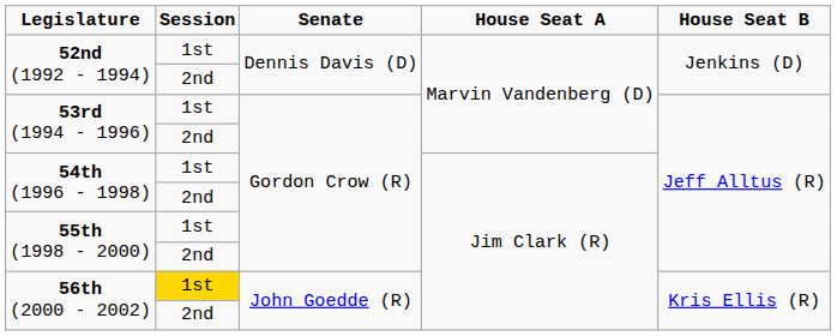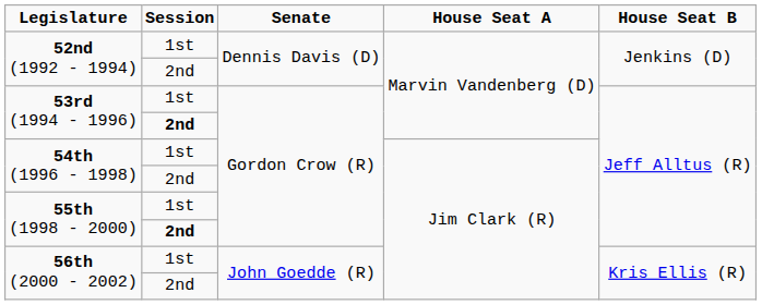53rd (1994 - 1996) / 2nd | Session: normal -> bold
55th (1998 - 2000) / 2nd | Session: normal -> bold
56th (2000 - 2002) / 1st | Session: gold background -> no background
